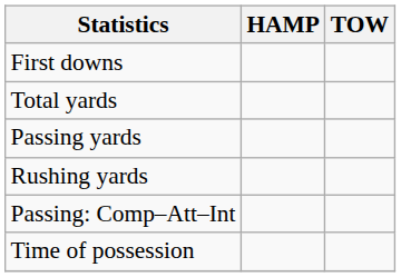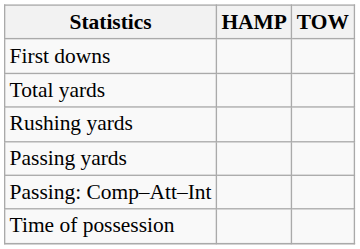rows swapped: Rushing yards <-> Passing yards
